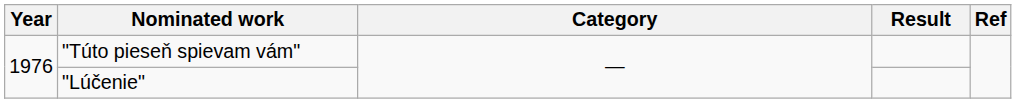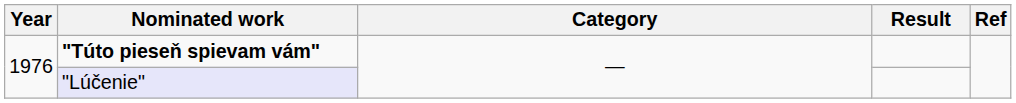"Túto pieseň spievam vám" | Nominated work: normal -> bold
"Lúčenie" | Nominated work: no background -> lavender background
